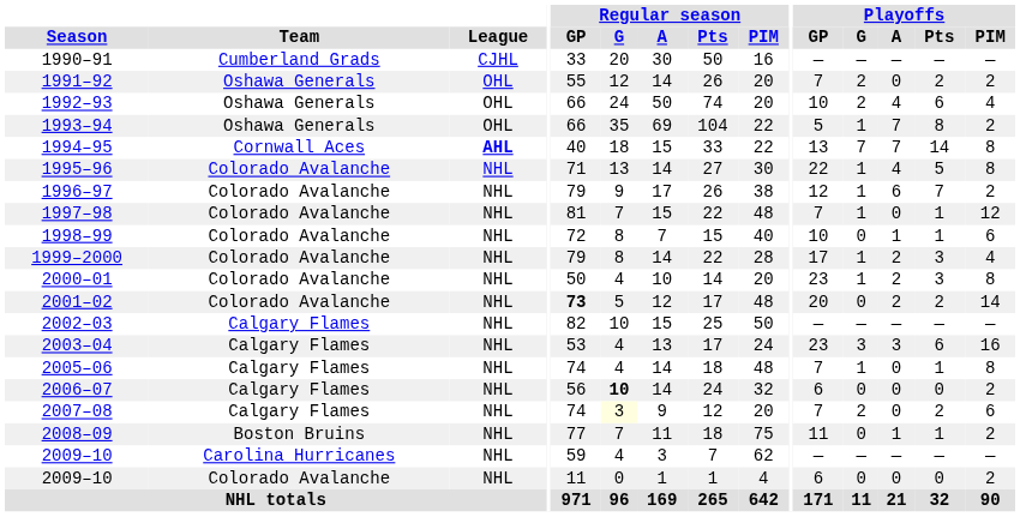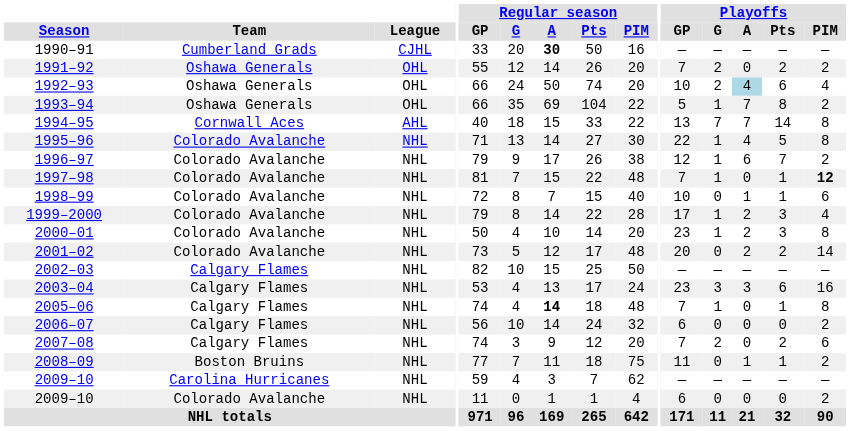1990–91 | Regular season / A: normal -> bold
1992–93 | Playoffs / A: no background -> lightblue background
1994–95 | League: bold -> normal
1997–98 | Playoffs / PIM: normal -> bold
2001–02 | Regular season / GP: bold -> normal
2005–06 | Regular season / A: normal -> bold
2006–07 | Regular season / G: bold -> normal
2007–08 | Regular season / G: lightyellow background -> no background
